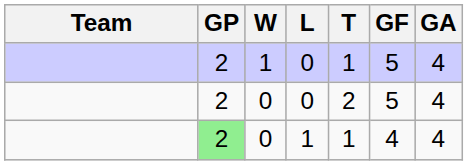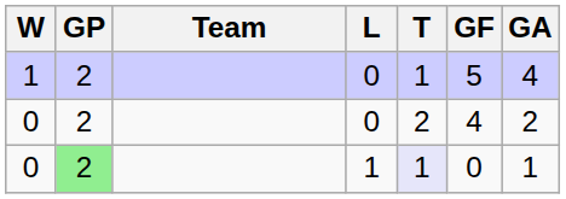columns swapped: Team <-> W
row 3 | GF: 5 -> 4
row 3 | GA: 4 -> 2
row 4 | T: no background -> lavender background
row 4 | GF: 4 -> 0
row 4 | GA: 4 -> 1
